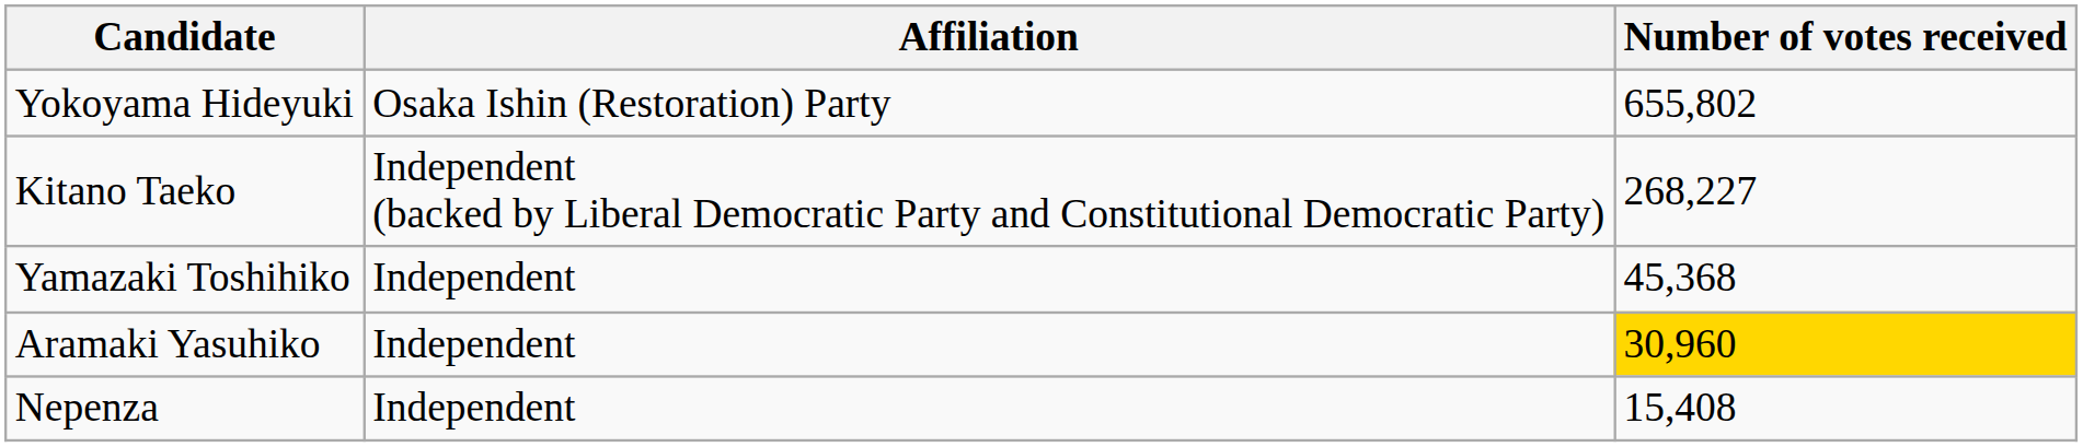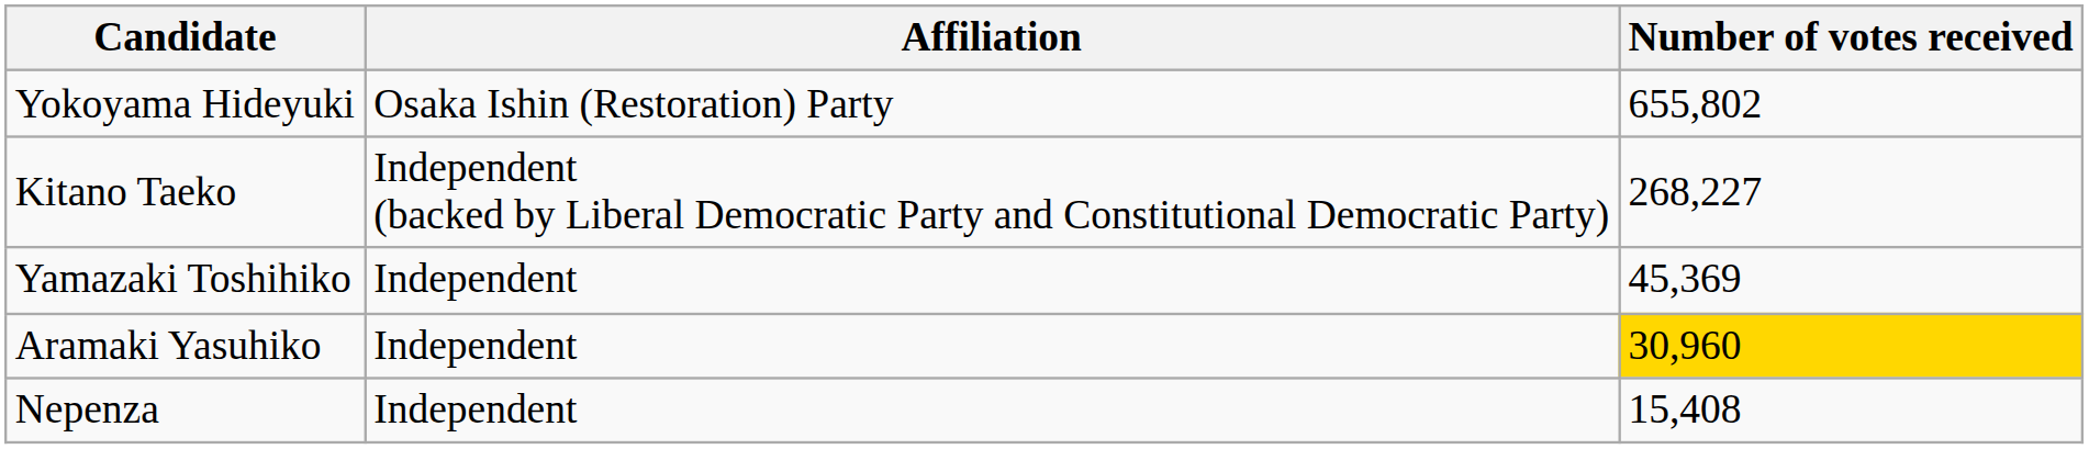Yamazaki Toshihiko | Number of votes received: 45,368 -> 45,369
